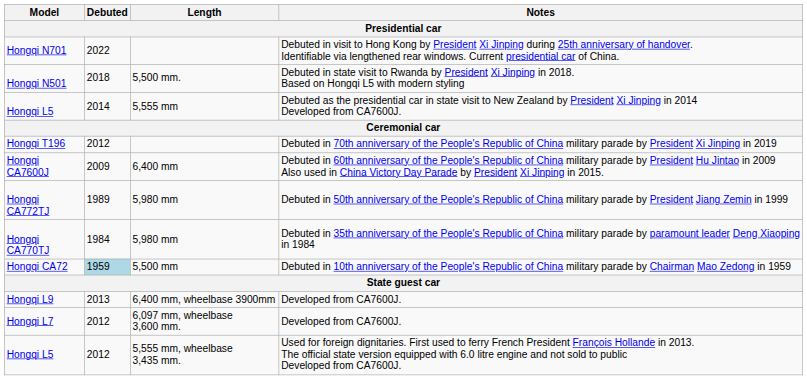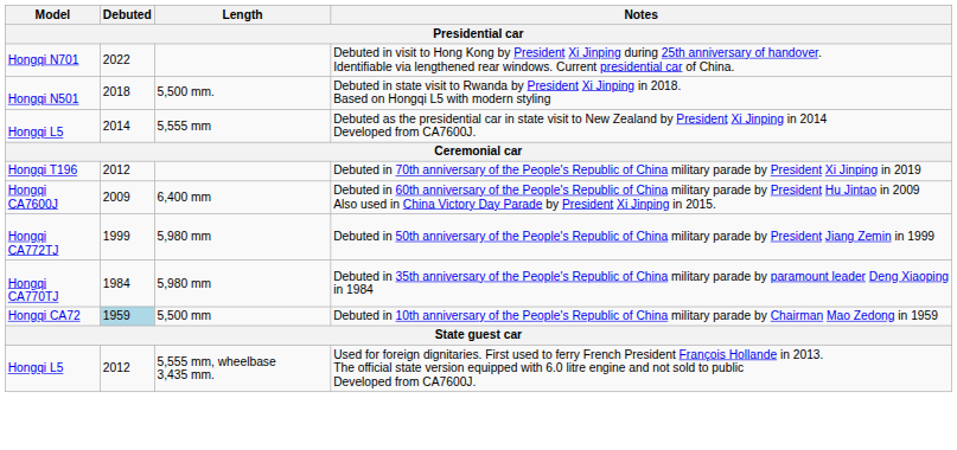Hongqi CA772TJ | Debuted: 1989 -> 1999
- row: Hongqi L9 | 2013 | 6,400 mm, wheelbase 3900mm | Developed from CA7600J.
- row: Hongqi L7 | 2012 | 6,097 mm, wheelbase 3,600 mm. | Developed from CA7600J.
